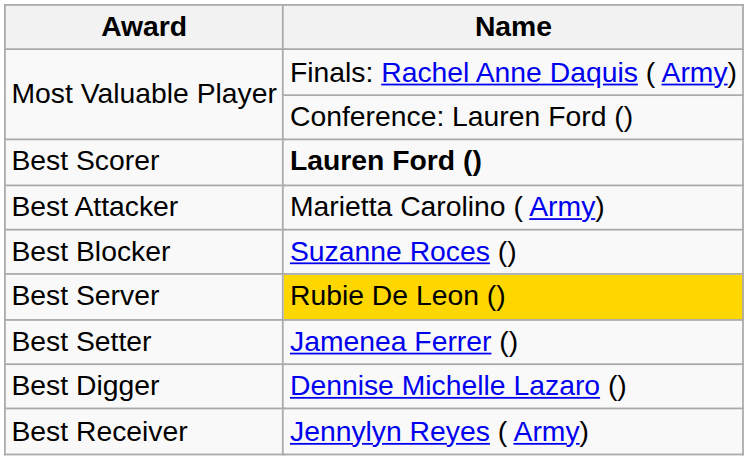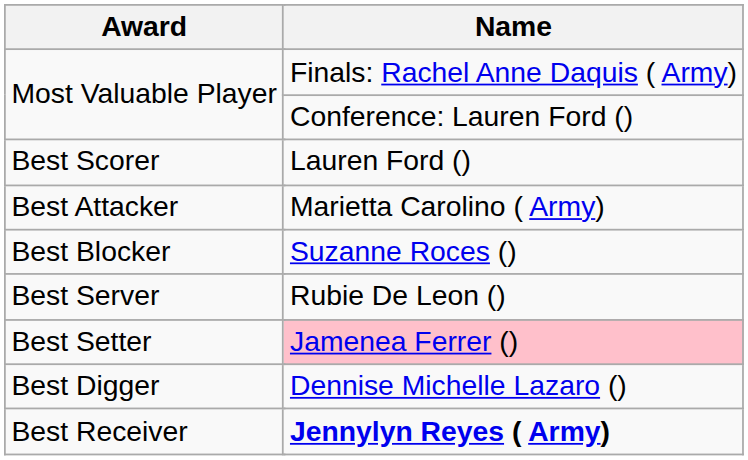Lauren Ford () | Name: bold -> normal
Rubie De Leon () | Name: gold background -> no background
Jamenea Ferrer () | Name: no background -> pink background
Jennylyn Reyes ( Army) | Name: normal -> bold
